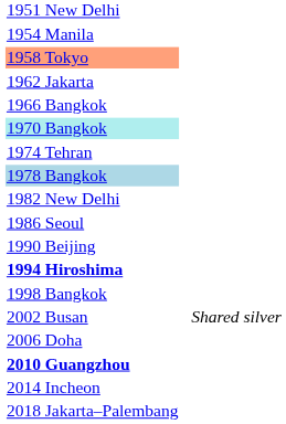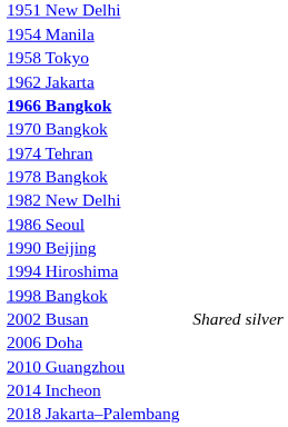1958 Tokyo | column 1: lightsalmon background -> no background
1966 Bangkok | column 1: normal -> bold
1970 Bangkok | column 1: paleturquoise background -> no background
1978 Bangkok | column 1: lightblue background -> no background
1994 Hiroshima | column 1: bold -> normal
2010 Guangzhou | column 1: bold -> normal
